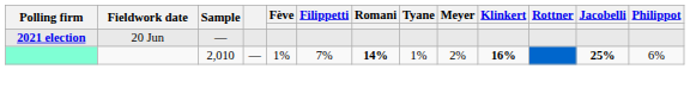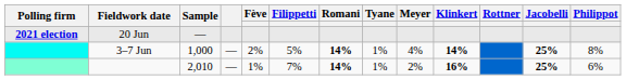+ row: 3–7 Jun | 1,000 | — | 2% | 5% | 14% | 1% | 4% | 14% | 25% | 8%
